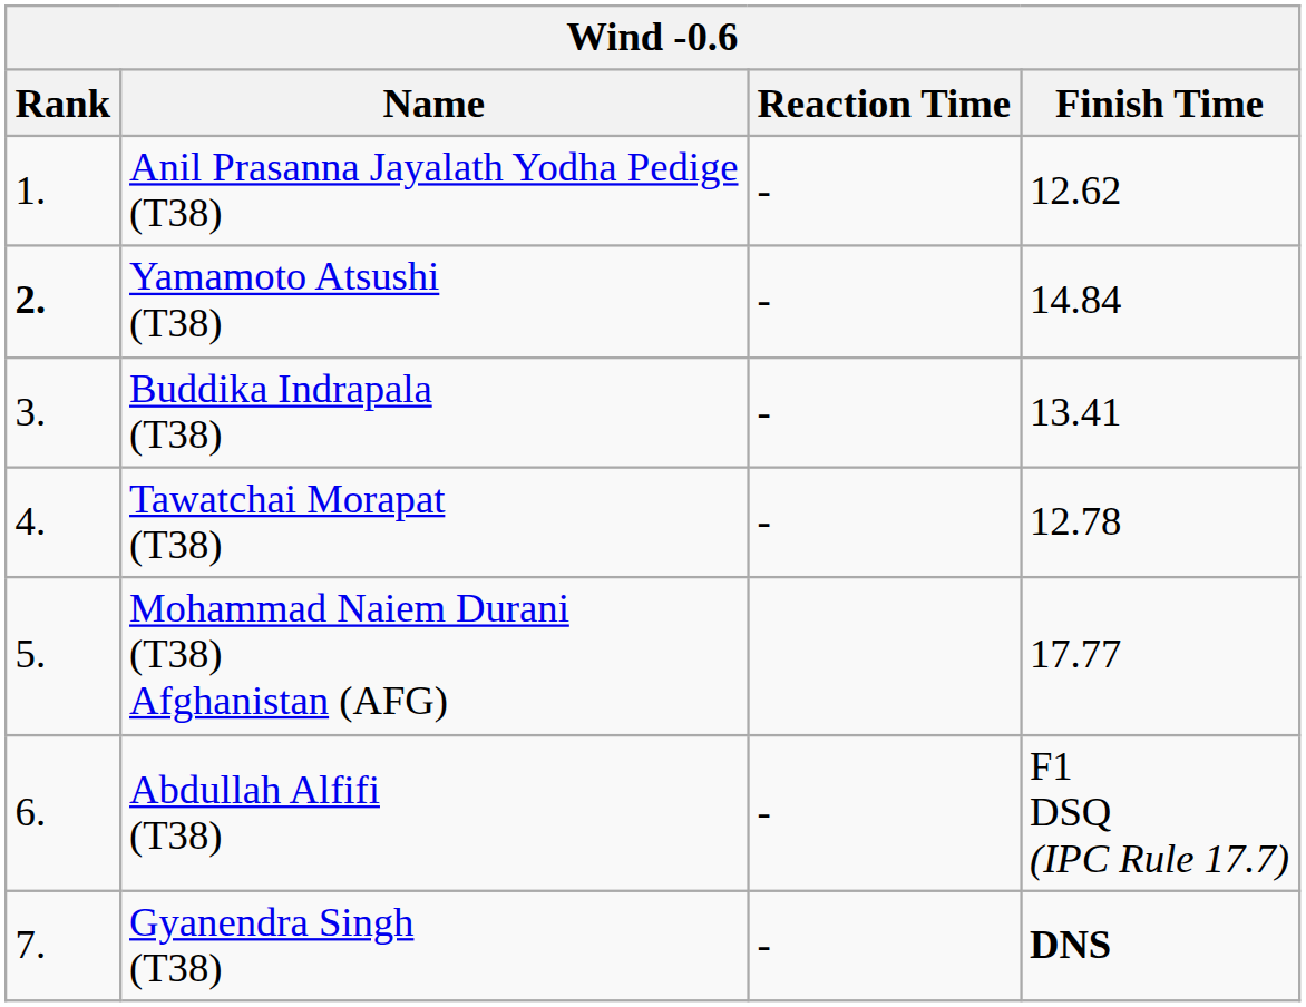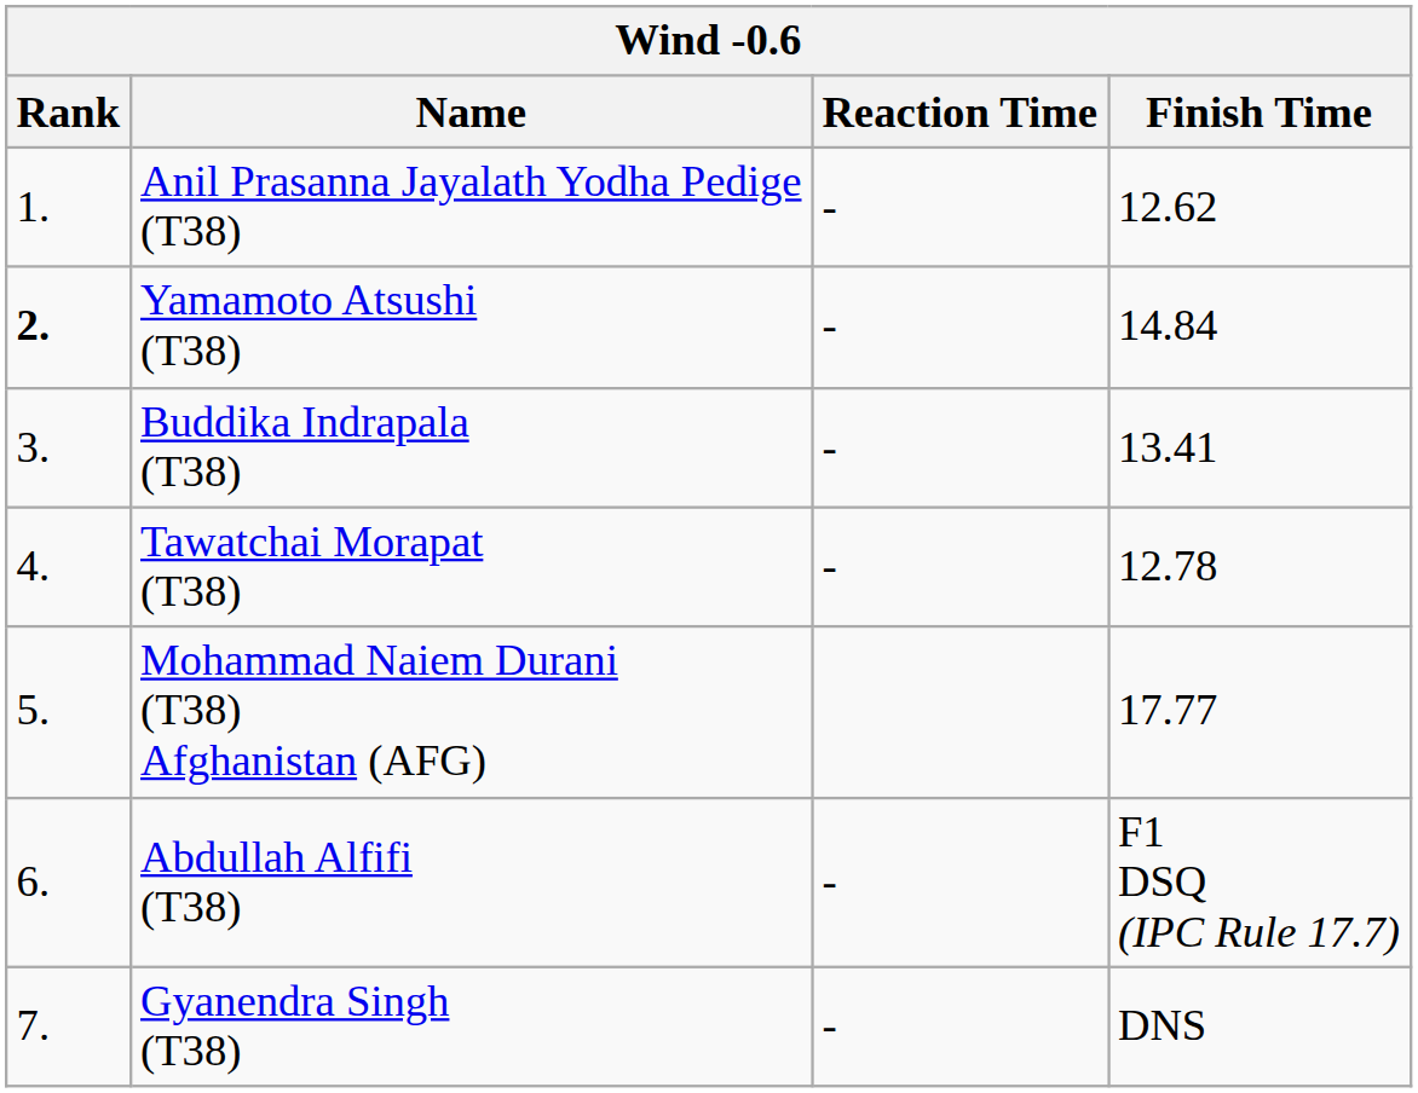Gyanendra Singh (T38) | Finish Time: bold -> normal
